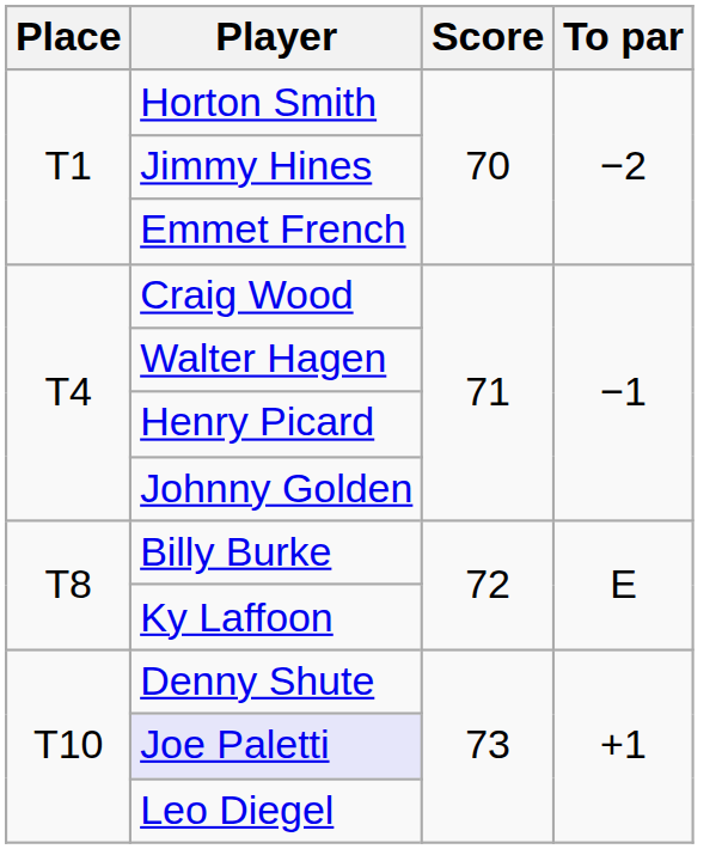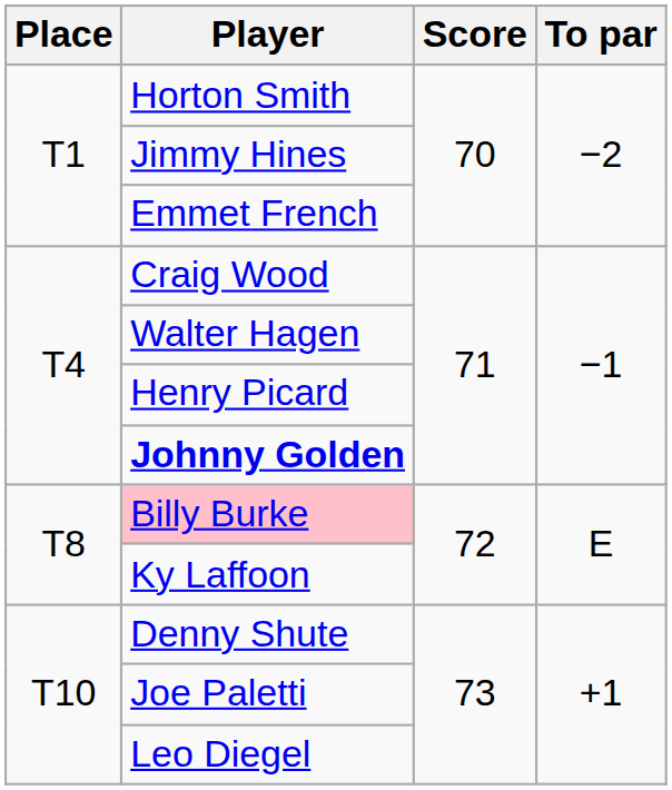Johnny Golden | Player: normal -> bold
Billy Burke | Player: no background -> pink background
Joe Paletti | Player: lavender background -> no background
